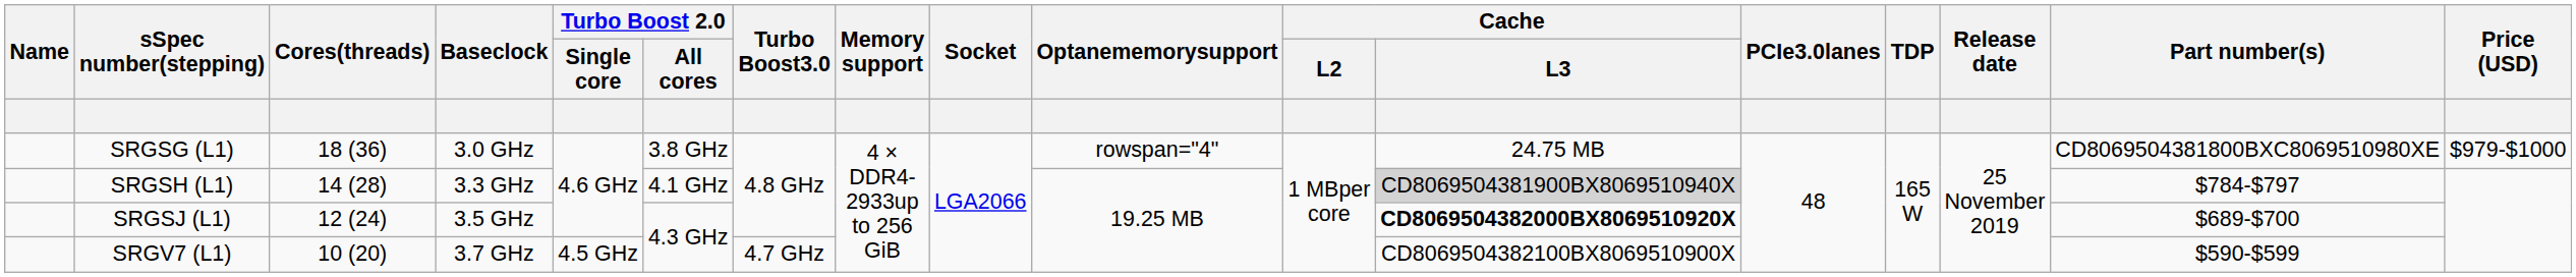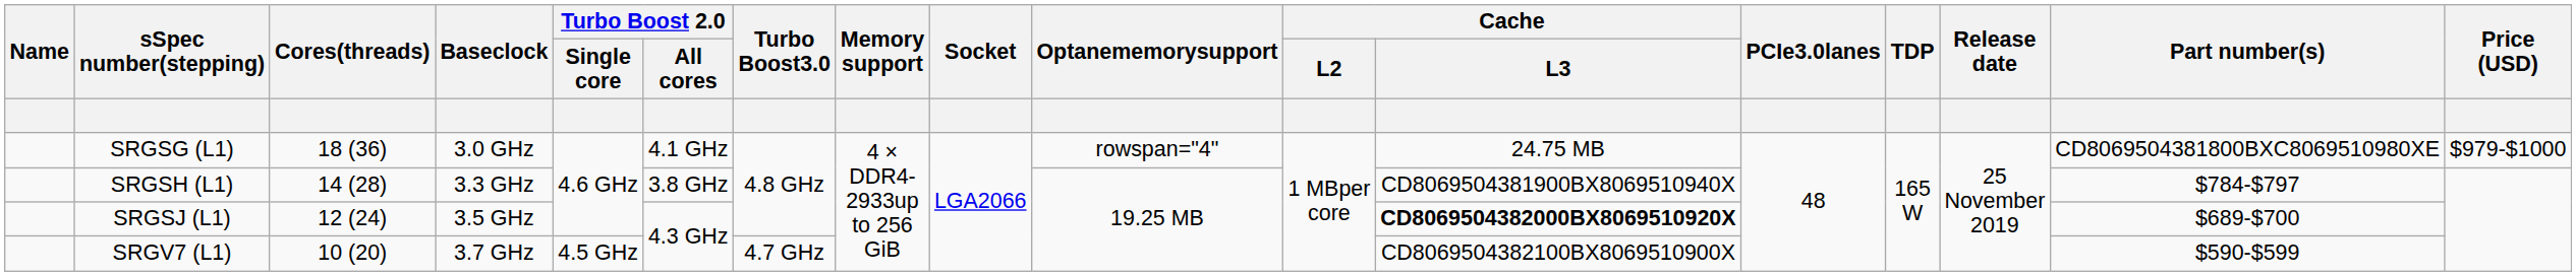SRGSG (L1) | Turbo Boost 2.0 / All cores: 3.8 GHz -> 4.1 GHz
SRGSH (L1) | Turbo Boost 2.0 / All cores: 4.1 GHz -> 3.8 GHz
SRGSH (L1) | Cache / L3: lightgrey background -> no background
